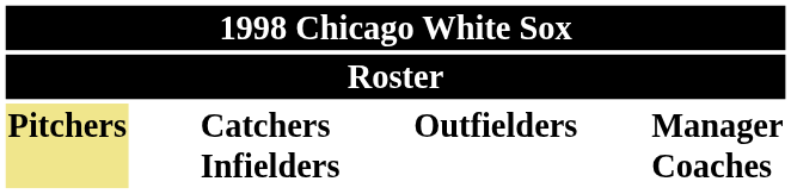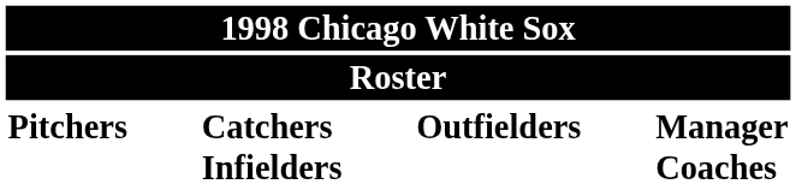Pitchers | column 1: khaki background -> no background
